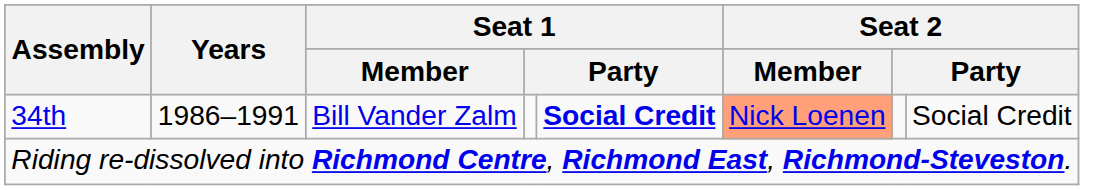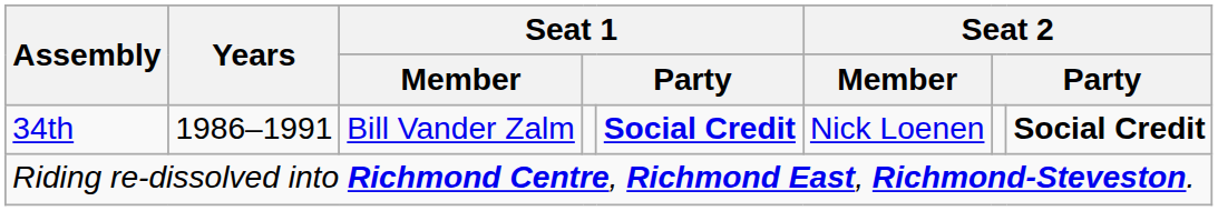34th | Seat 2 / Member: lightsalmon background -> no background
34th | column 8: normal -> bold
